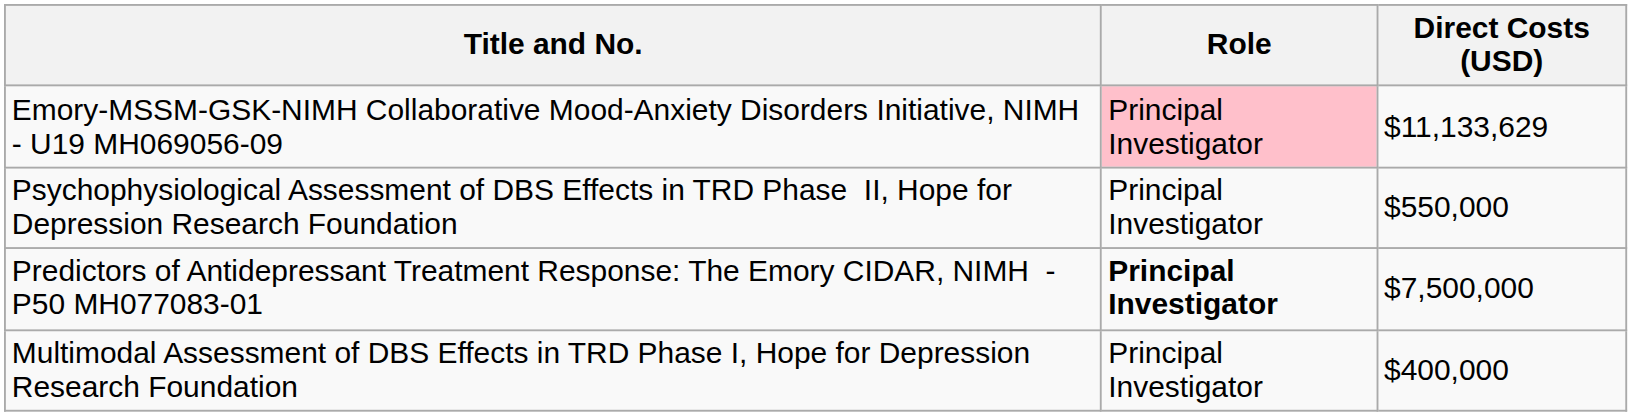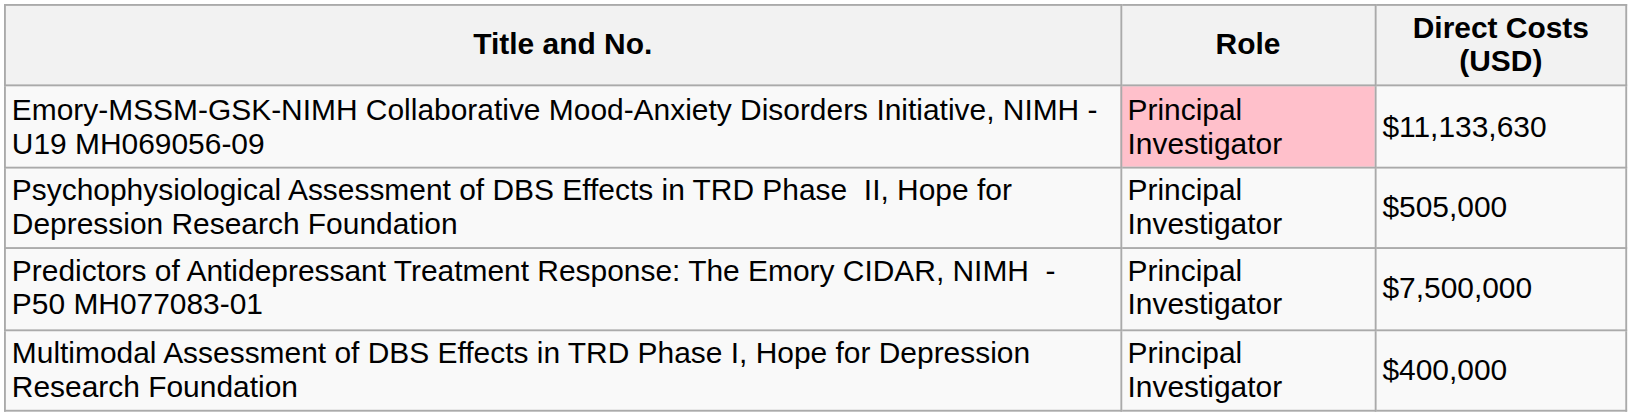row 2 | Direct Costs (USD): $11,133,629 -> $11,133,630
row 3 | Direct Costs (USD): $550,000 -> $505,000
row 4 | Role: bold -> normal
